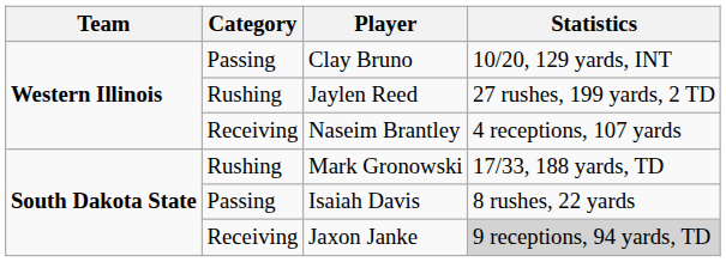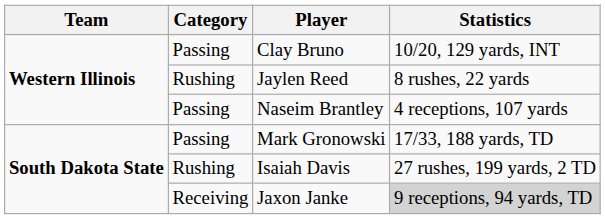Jaylen Reed | Statistics: 27 rushes, 199 yards, 2 TD -> 8 rushes, 22 yards
Naseim Brantley | Category: Receiving -> Passing
Mark Gronowski | Category: Rushing -> Passing
Isaiah Davis | Category: Passing -> Rushing
Isaiah Davis | Statistics: 8 rushes, 22 yards -> 27 rushes, 199 yards, 2 TD
